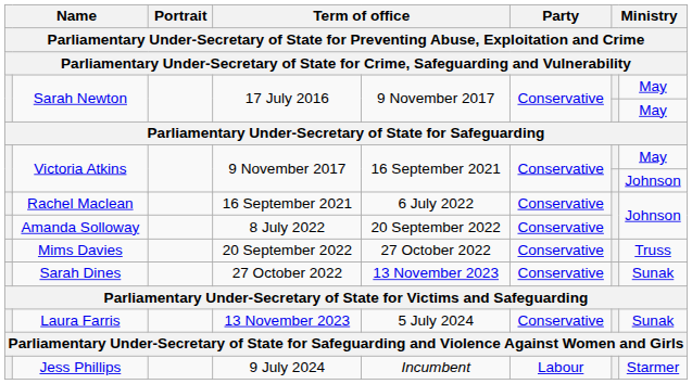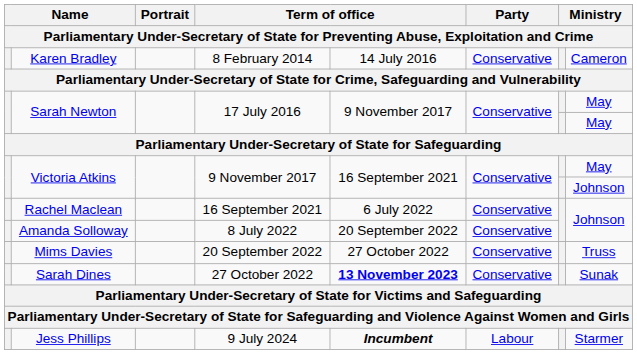+ row: Karen Bradley | 8 February 2014 | 14 July 2016 | Conservative | Cameron
Sarah Dines | column 5: normal -> bold
- row: Laura Farris | 13 November 2023 | 5 July 2024 | Conservative | Sunak
Jess Phillips | column 5: normal -> bold
